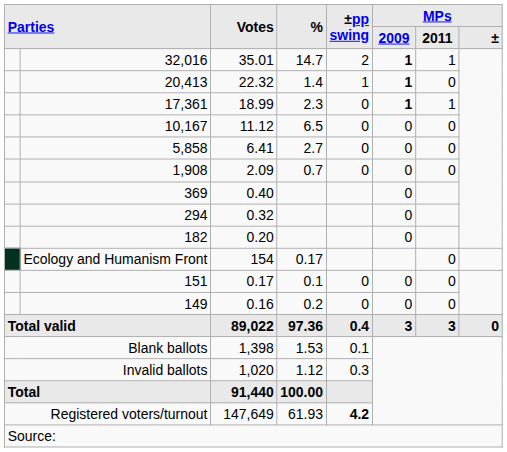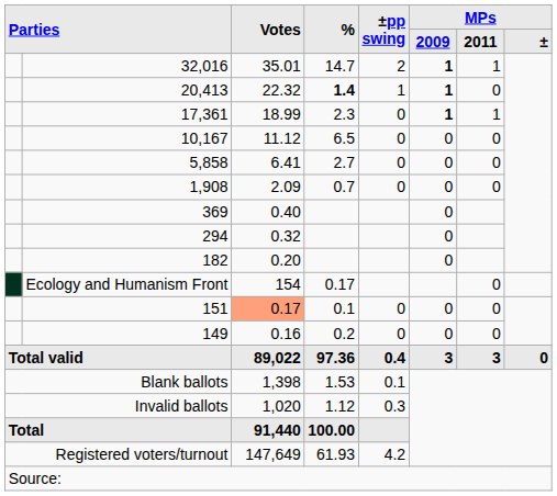20,413 | %: normal -> bold
151 | Votes: no background -> lightsalmon background
Registered voters/turnout | ±pp swing: bold -> normal
